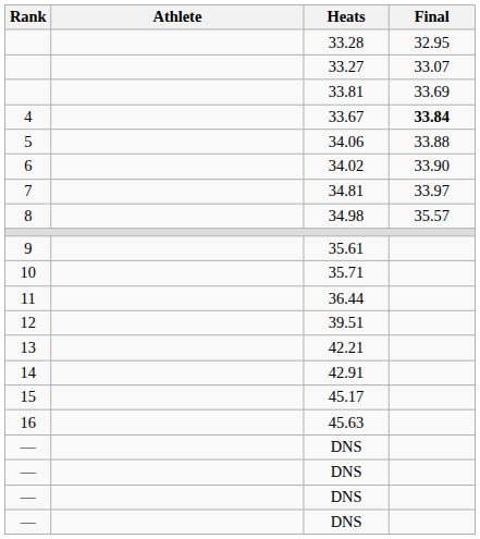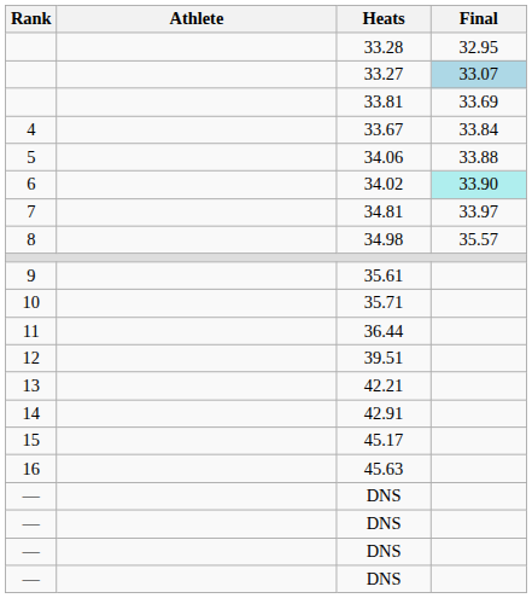33.27 | Final: no background -> lightblue background
33.67 | Final: bold -> normal
34.02 | Final: no background -> paleturquoise background
